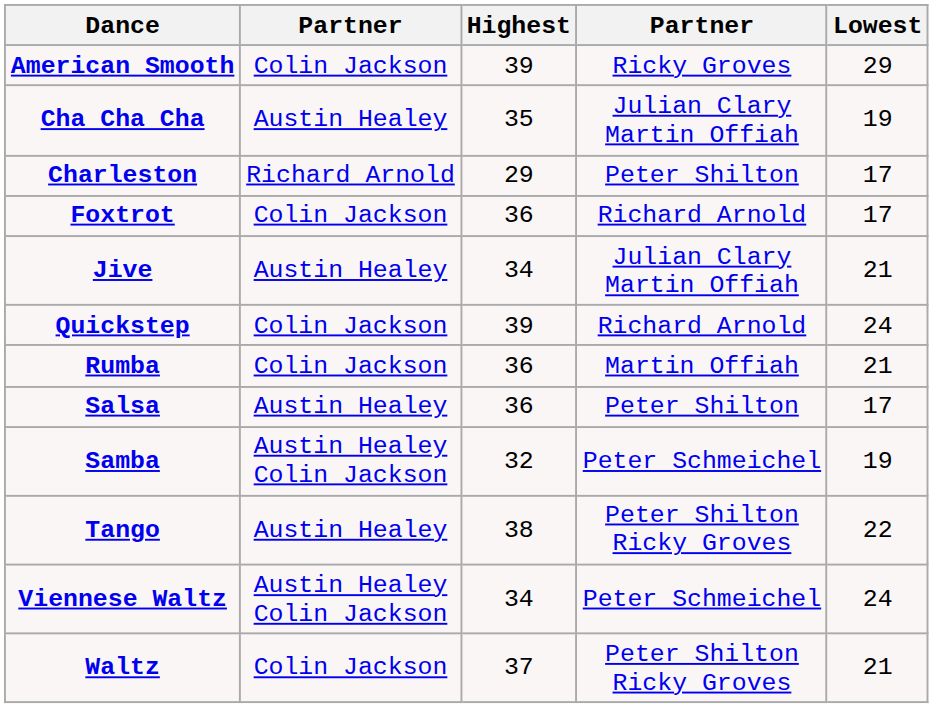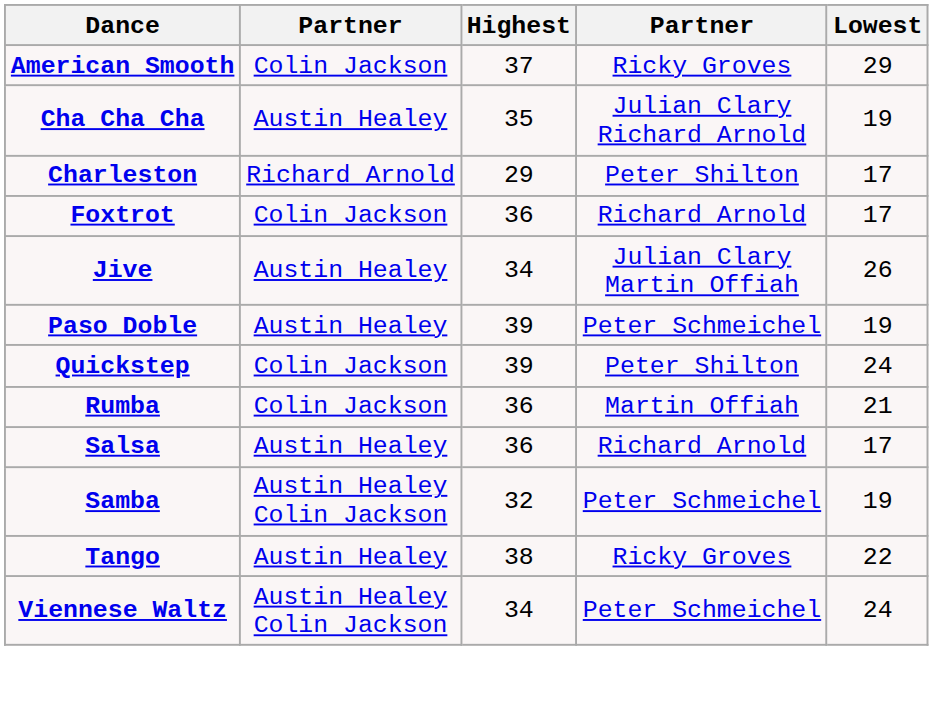American Smooth | Highest: 39 -> 37
Cha Cha Cha | column 4: Julian Clary Martin Offiah -> Julian Clary Richard Arnold
Jive | Lowest: 21 -> 26
+ row: Paso Doble | Austin Healey | 39 | Peter Schmeichel | 19
Quickstep | column 4: Richard Arnold -> Peter Shilton
Salsa | column 4: Peter Shilton -> Richard Arnold
Tango | column 4: Peter Shilton Ricky Groves -> Ricky Groves
- row: Waltz | Colin Jackson | 37 | Peter Shilton Ricky Groves | 21
